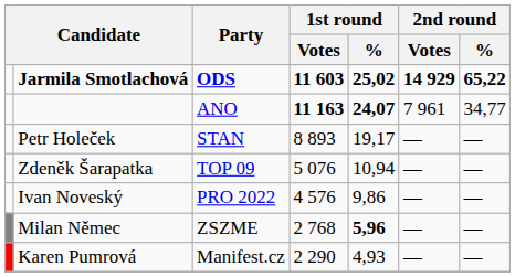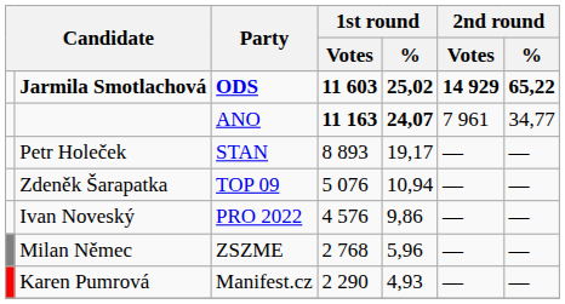Milan Němec | 1st round / %: bold -> normal
